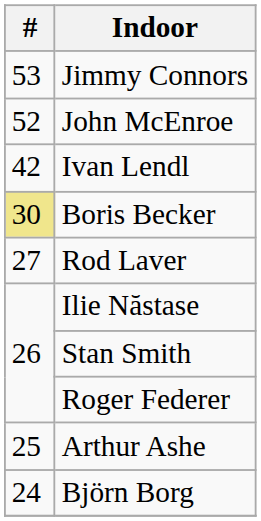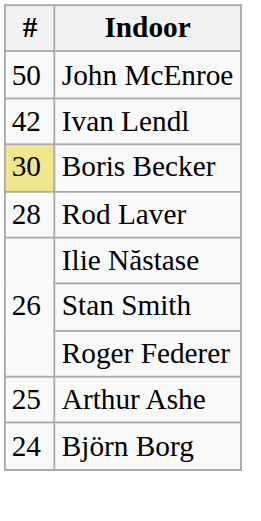- row: 53 | Jimmy Connors
John McEnroe | #: 52 -> 50
Rod Laver | #: 27 -> 28
